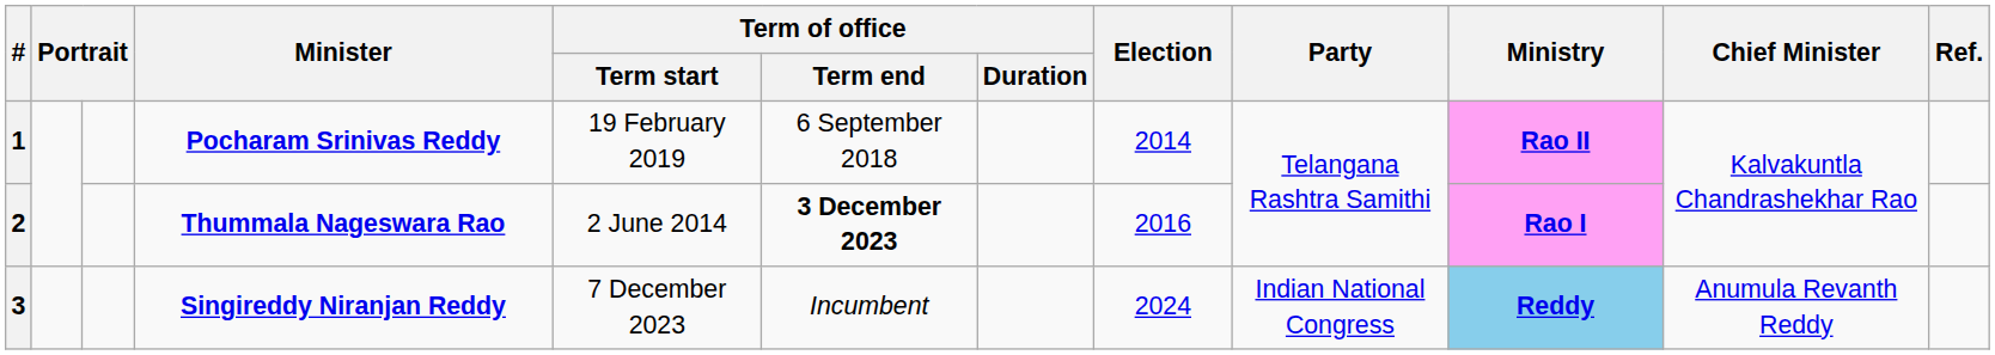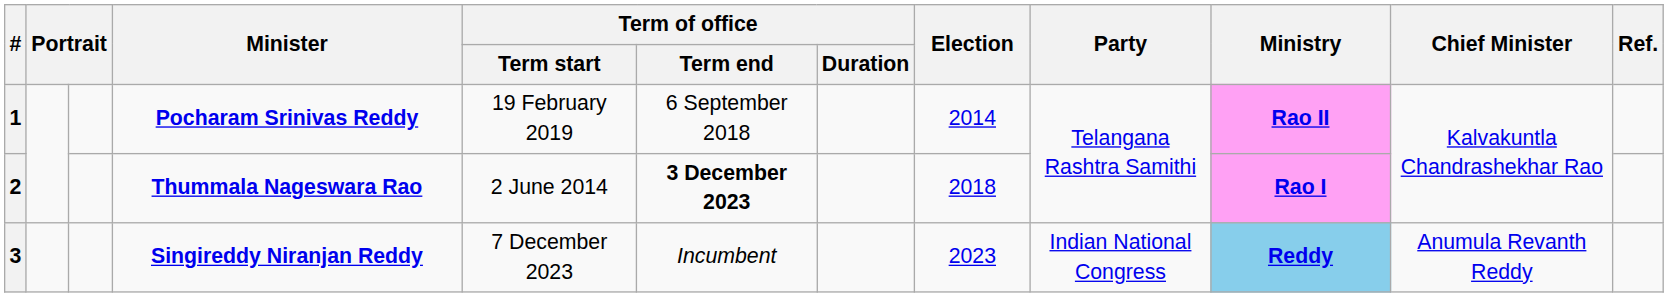2 | Election: 2016 -> 2018
3 | Election: 2024 -> 2023
